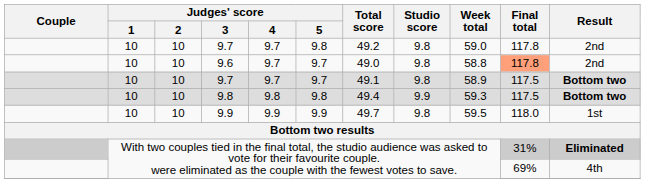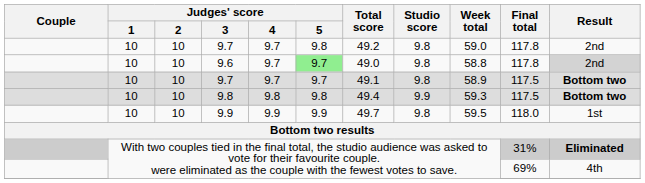9.6 | Judges' score / 5: no background -> lightgreen background
9.6 | Final total: lightsalmon background -> no background
9.6 | Result: no background -> lightgrey background
